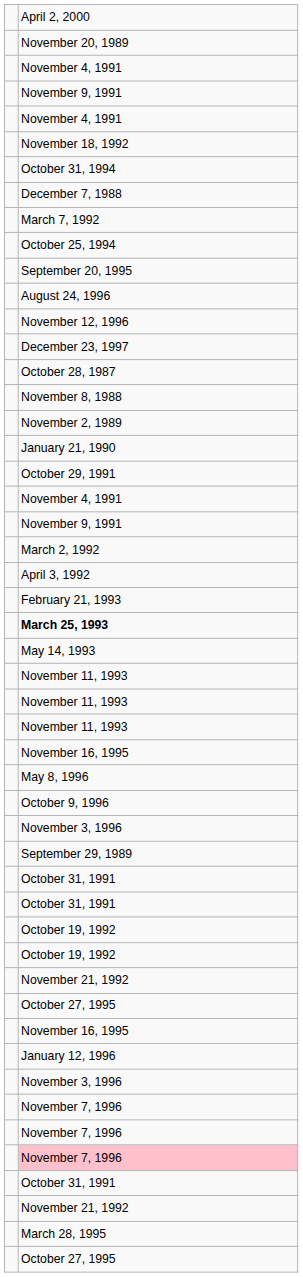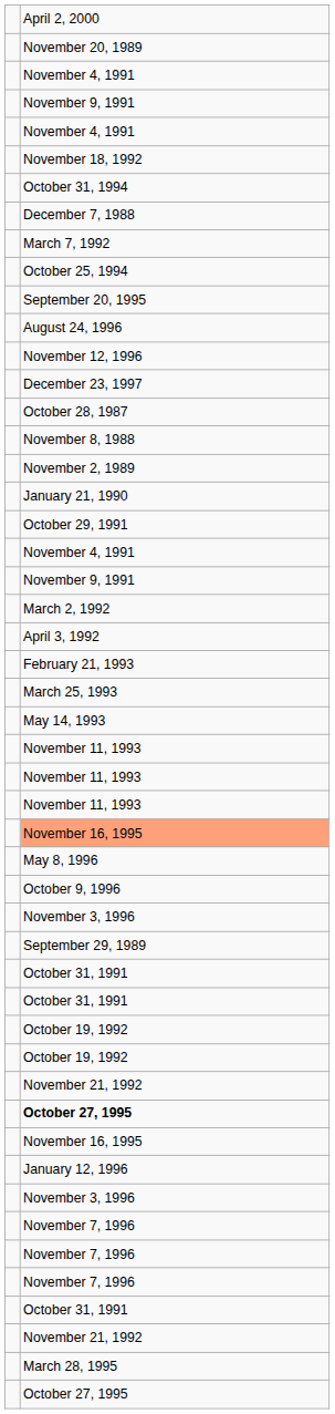row 25 | column 2: bold -> normal
row 30 | column 2: no background -> lightsalmon background
row 40 | column 2: normal -> bold
row 46 | column 2: pink background -> no background
